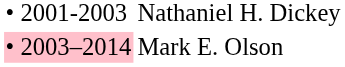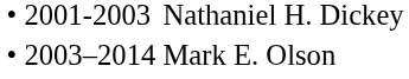Mark E. Olson | column 1: pink background -> no background
